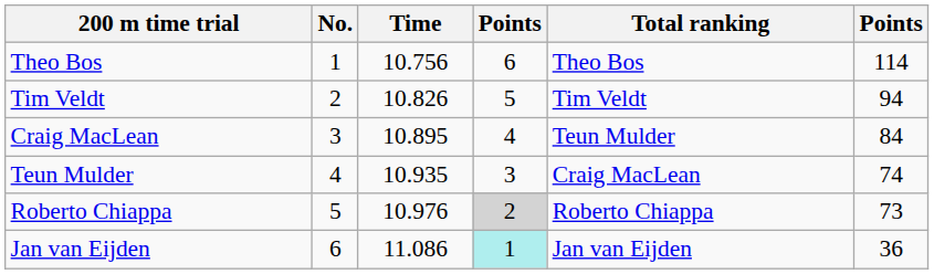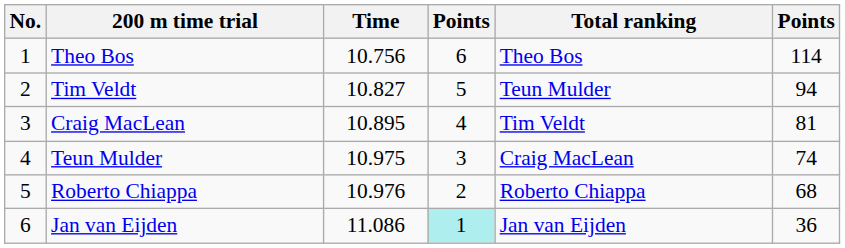columns swapped: No. <-> 200 m time trial
row 3 | Time: 10.826 -> 10.827
row 3 | Total ranking: Tim Veldt -> Teun Mulder
row 4 | Total ranking: Teun Mulder -> Tim Veldt
row 4 | column 6: 84 -> 81
row 5 | Time: 10.935 -> 10.975
row 6 | column 4: lightgrey background -> no background
row 6 | column 6: 73 -> 68
